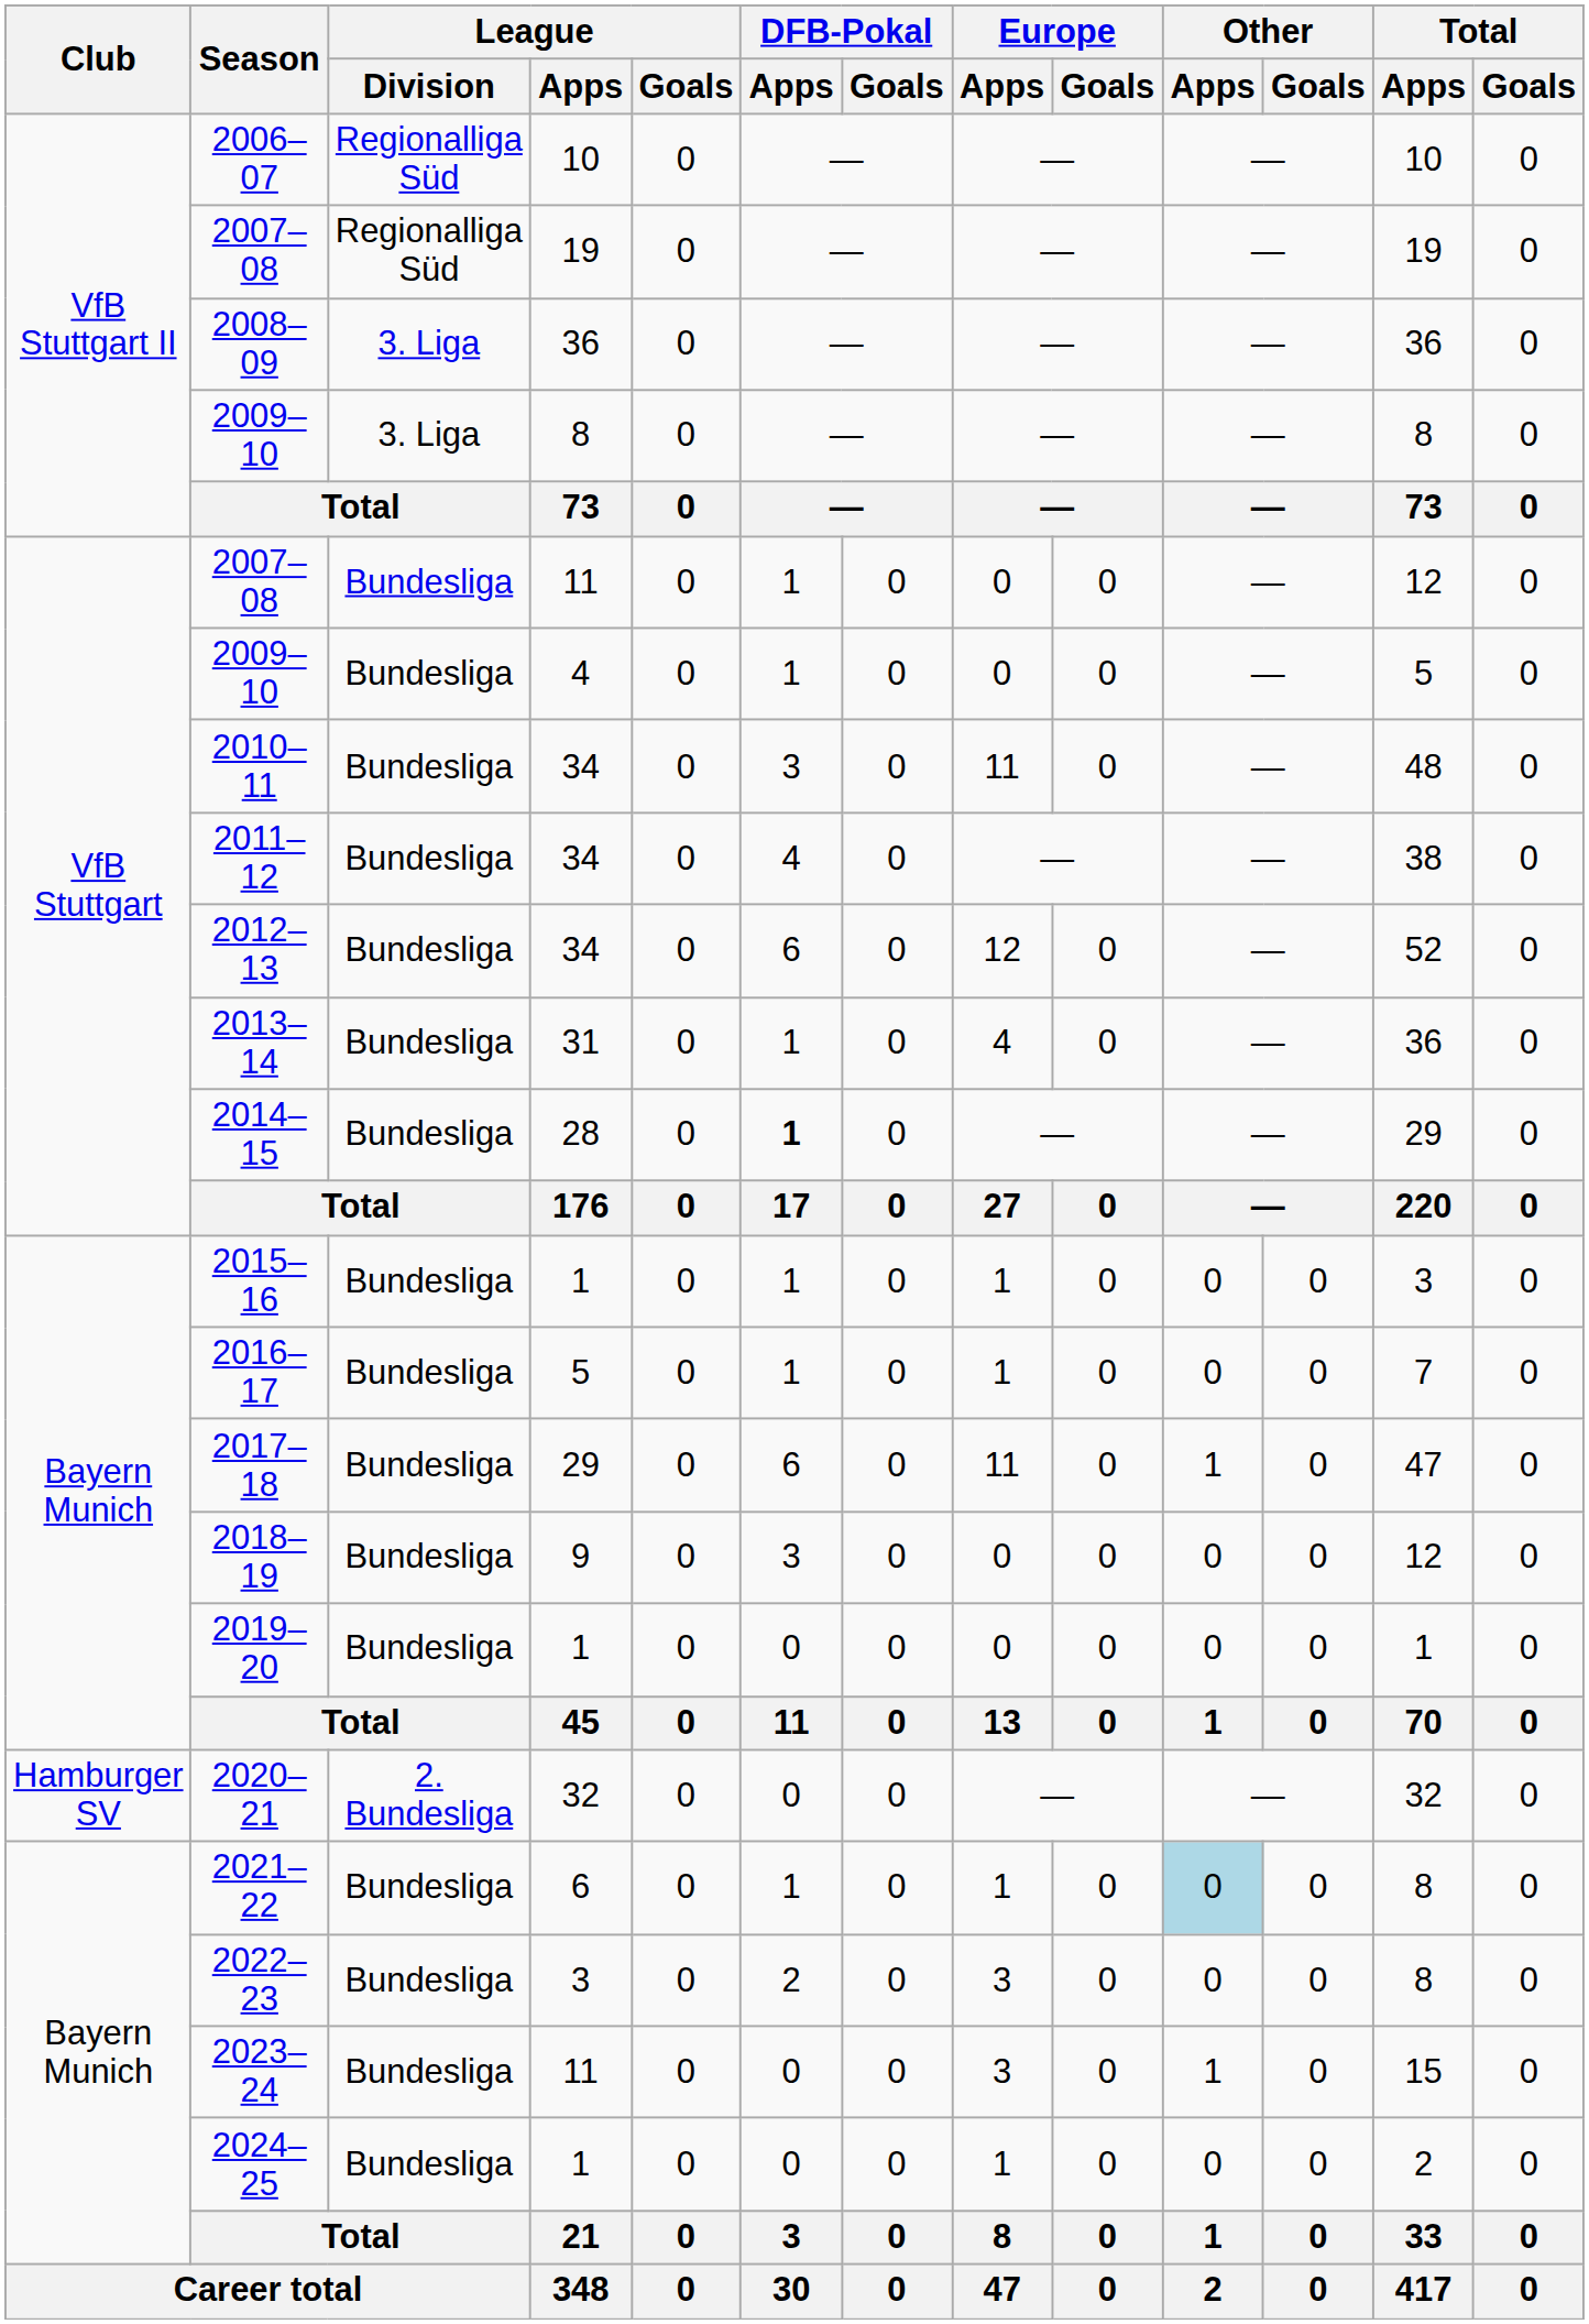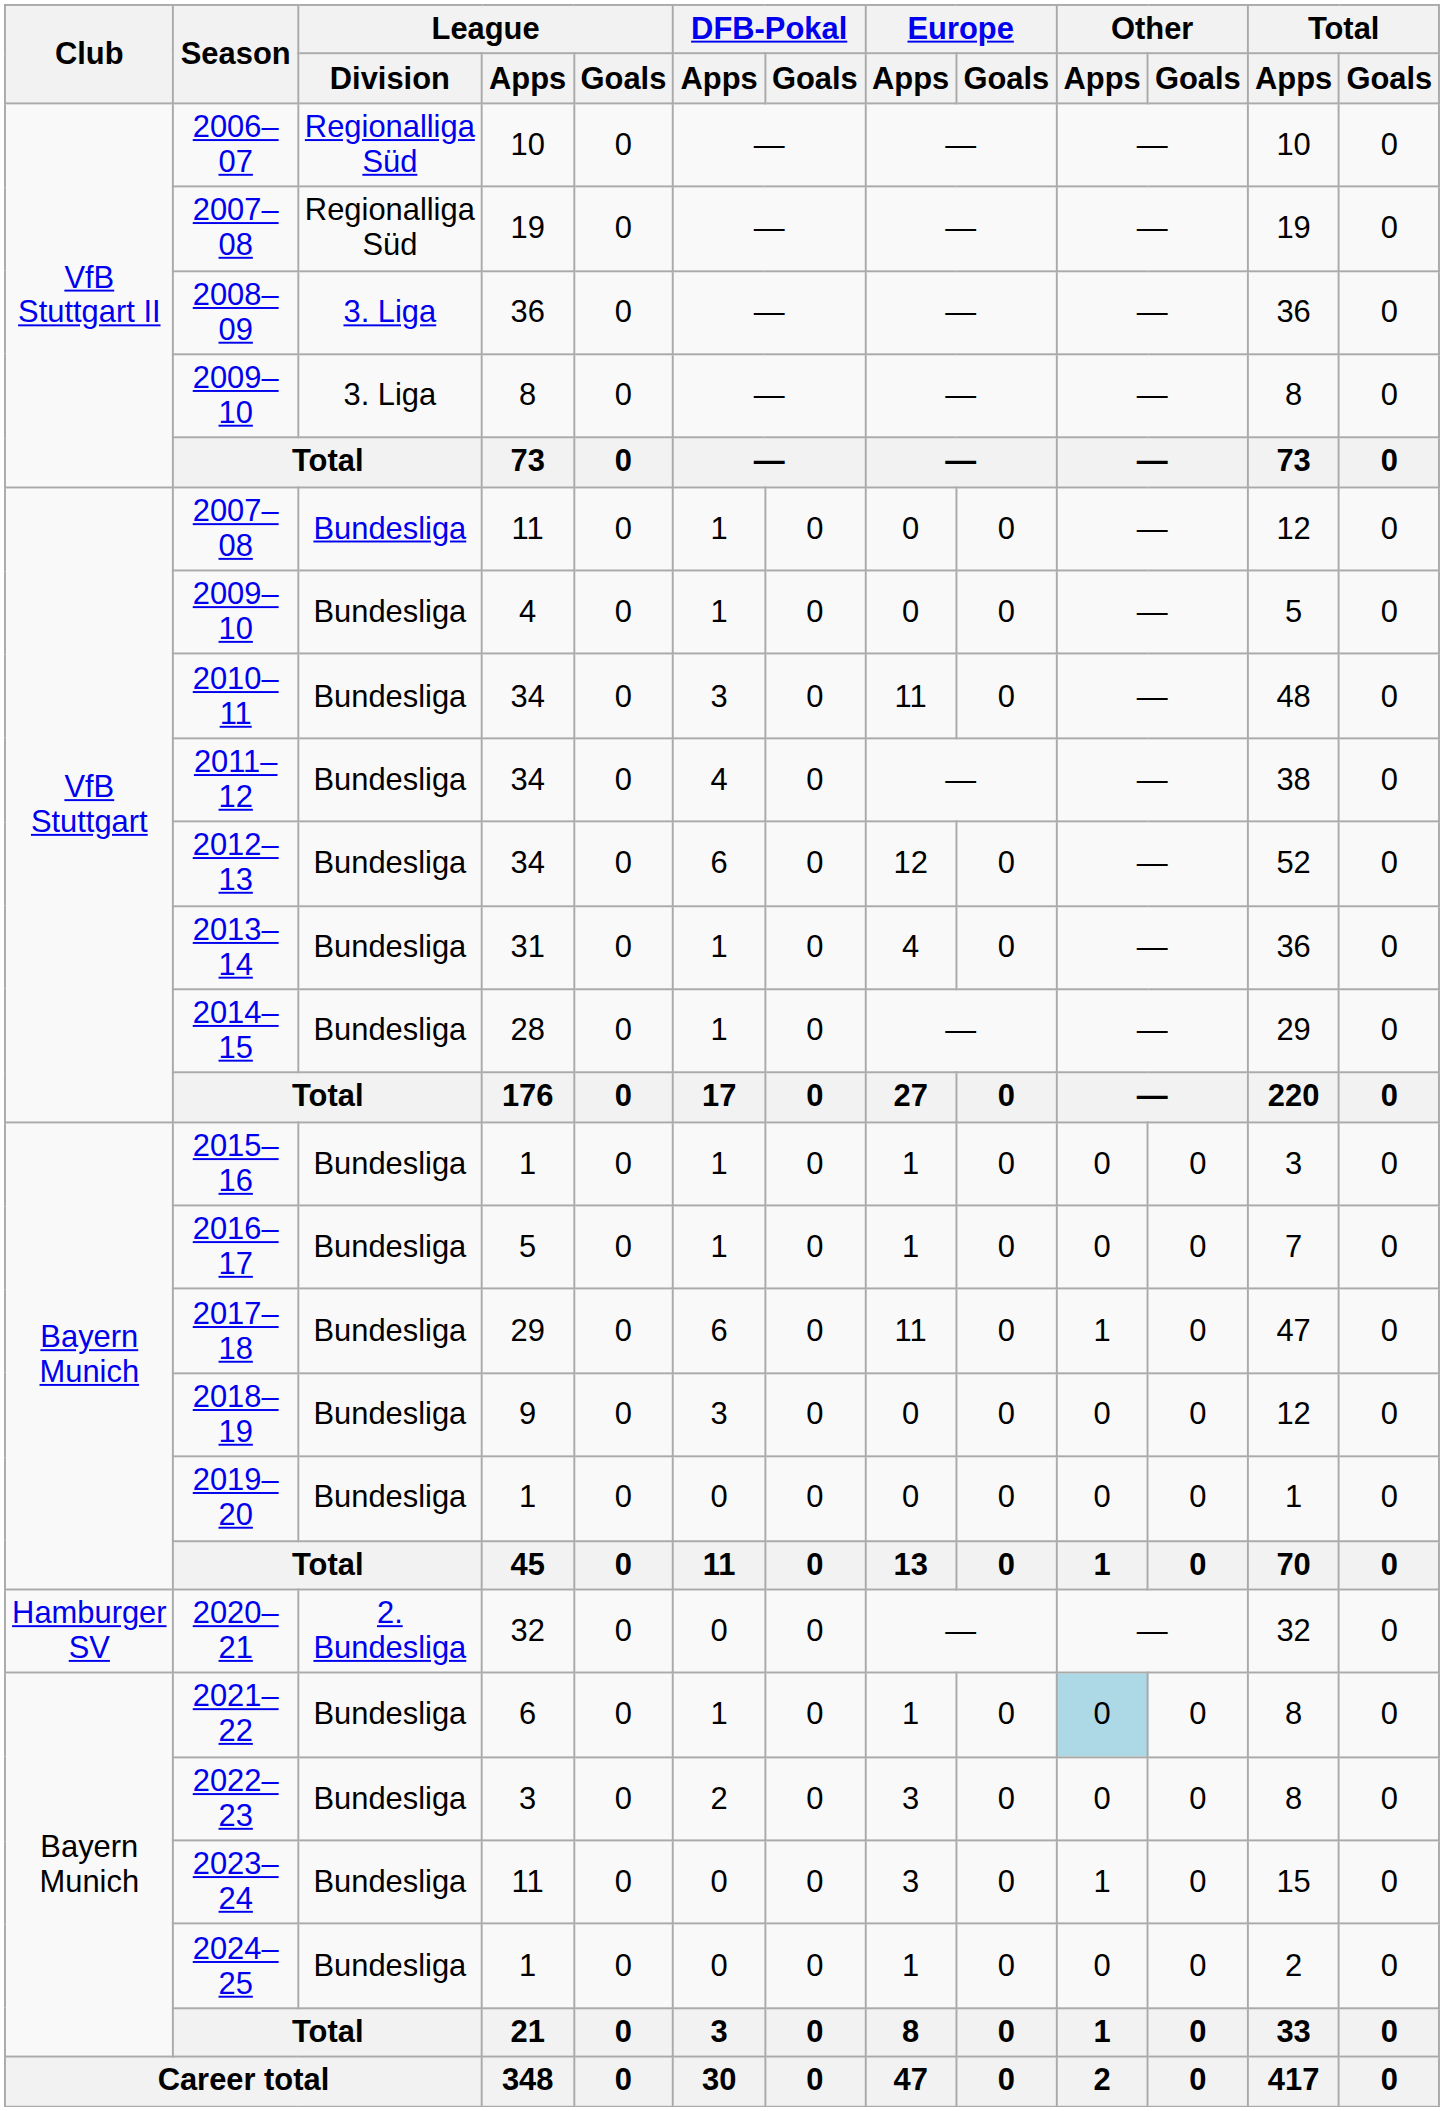2014–15 | DFB-Pokal / Apps: bold -> normal
